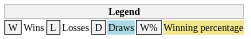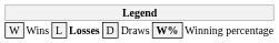Wins | column 4: normal -> bold
Wins | column 6: lightblue background -> no background
Wins | column 7: normal -> bold
Wins | column 8: khaki background -> no background
